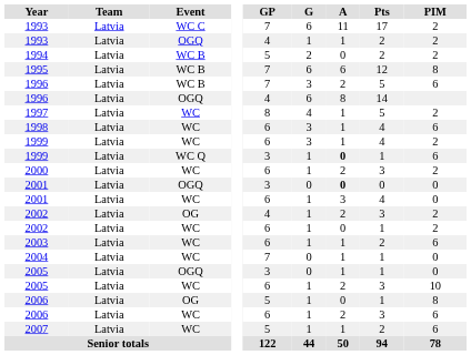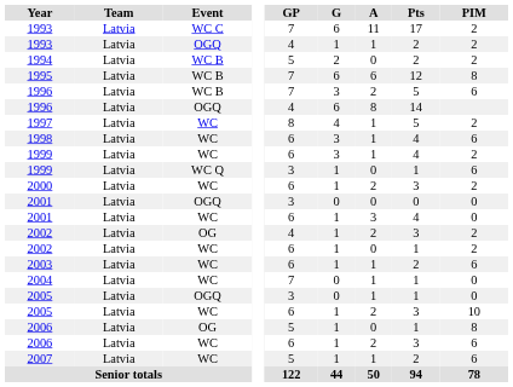1999 / WC Q | A: bold -> normal
2001 / OGQ | A: bold -> normal
